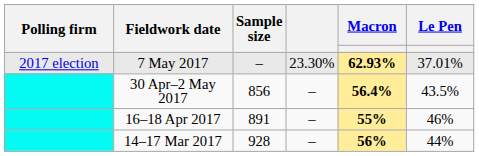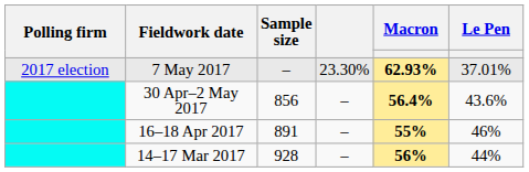30 Apr–2 May 2017 | Le Pen: 43.5% -> 43.6%
